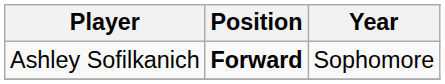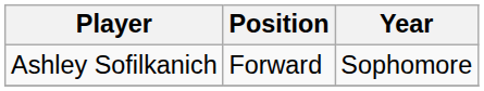Ashley Sofilkanich | Position: bold -> normal
